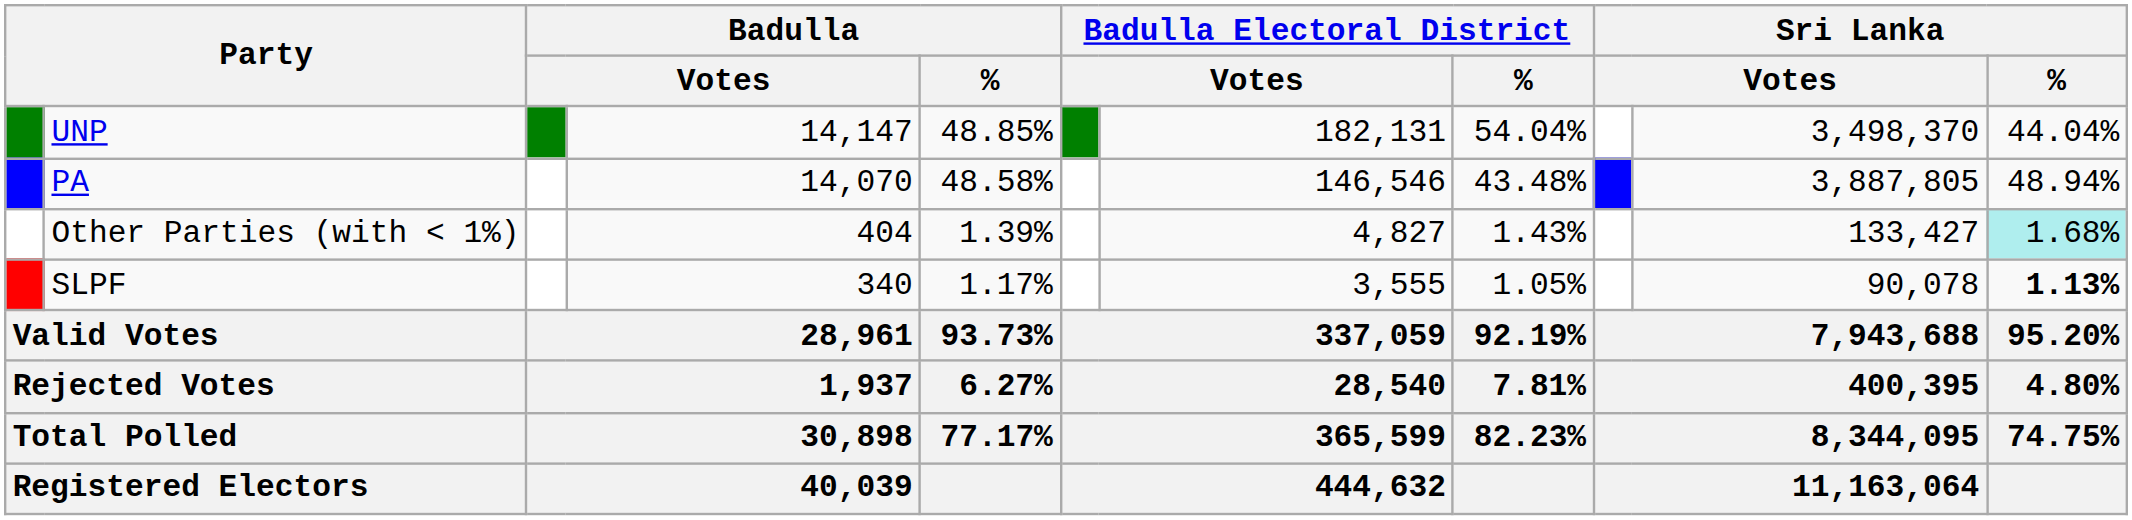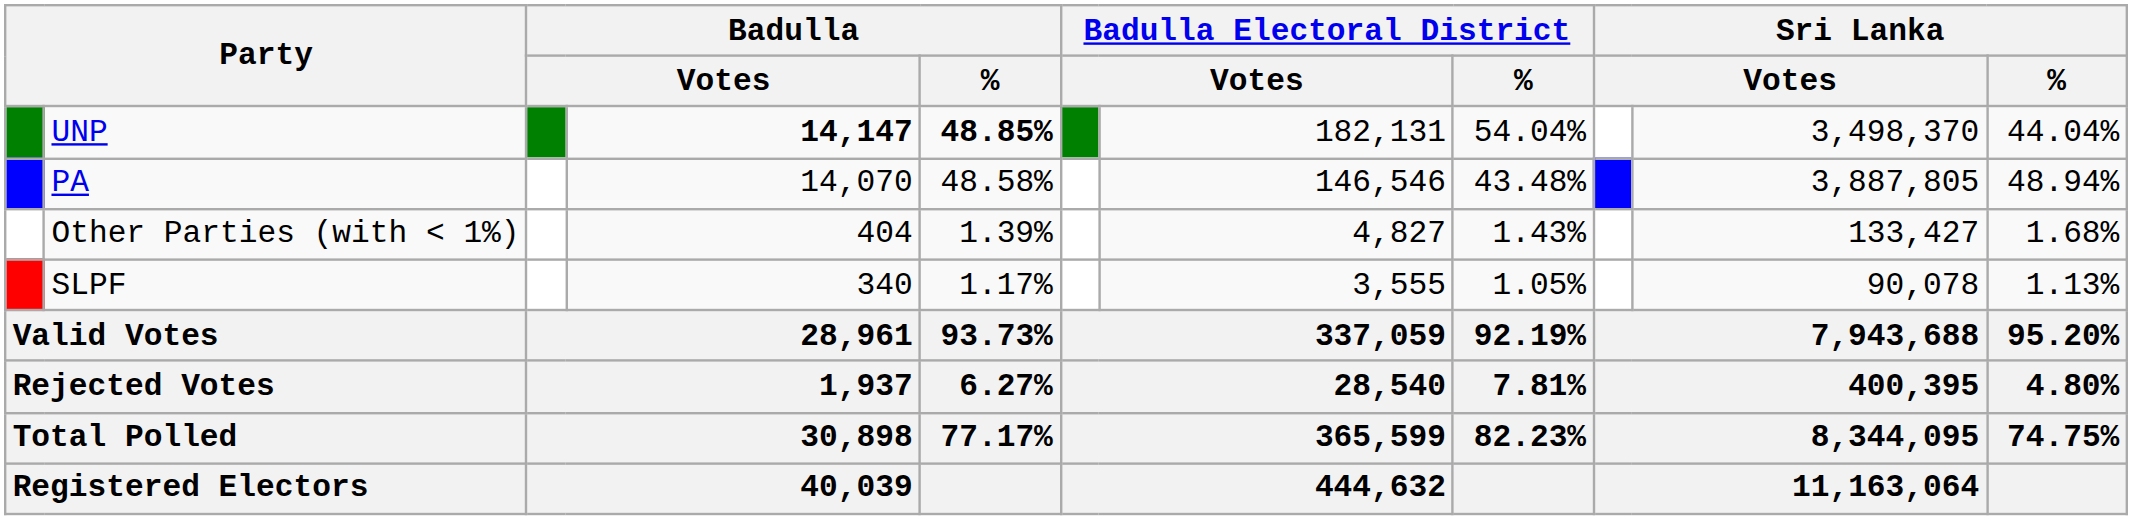UNP | column 4: normal -> bold
UNP | Badulla / %: normal -> bold
Other Parties (with < 1%) | Sri Lanka / %: paleturquoise background -> no background
SLPF | Sri Lanka / %: bold -> normal
